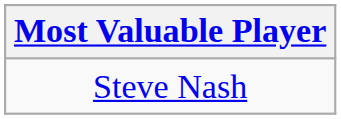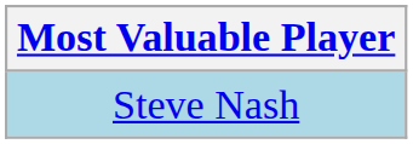row 2 | column 1: no background -> lightblue background
